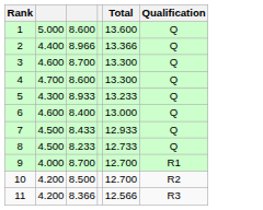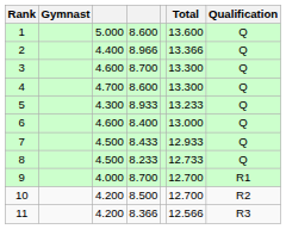+ column: Gymnast
